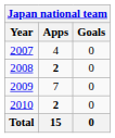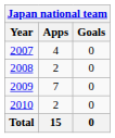2008 | Apps: bold -> normal
2010 | Apps: bold -> normal
